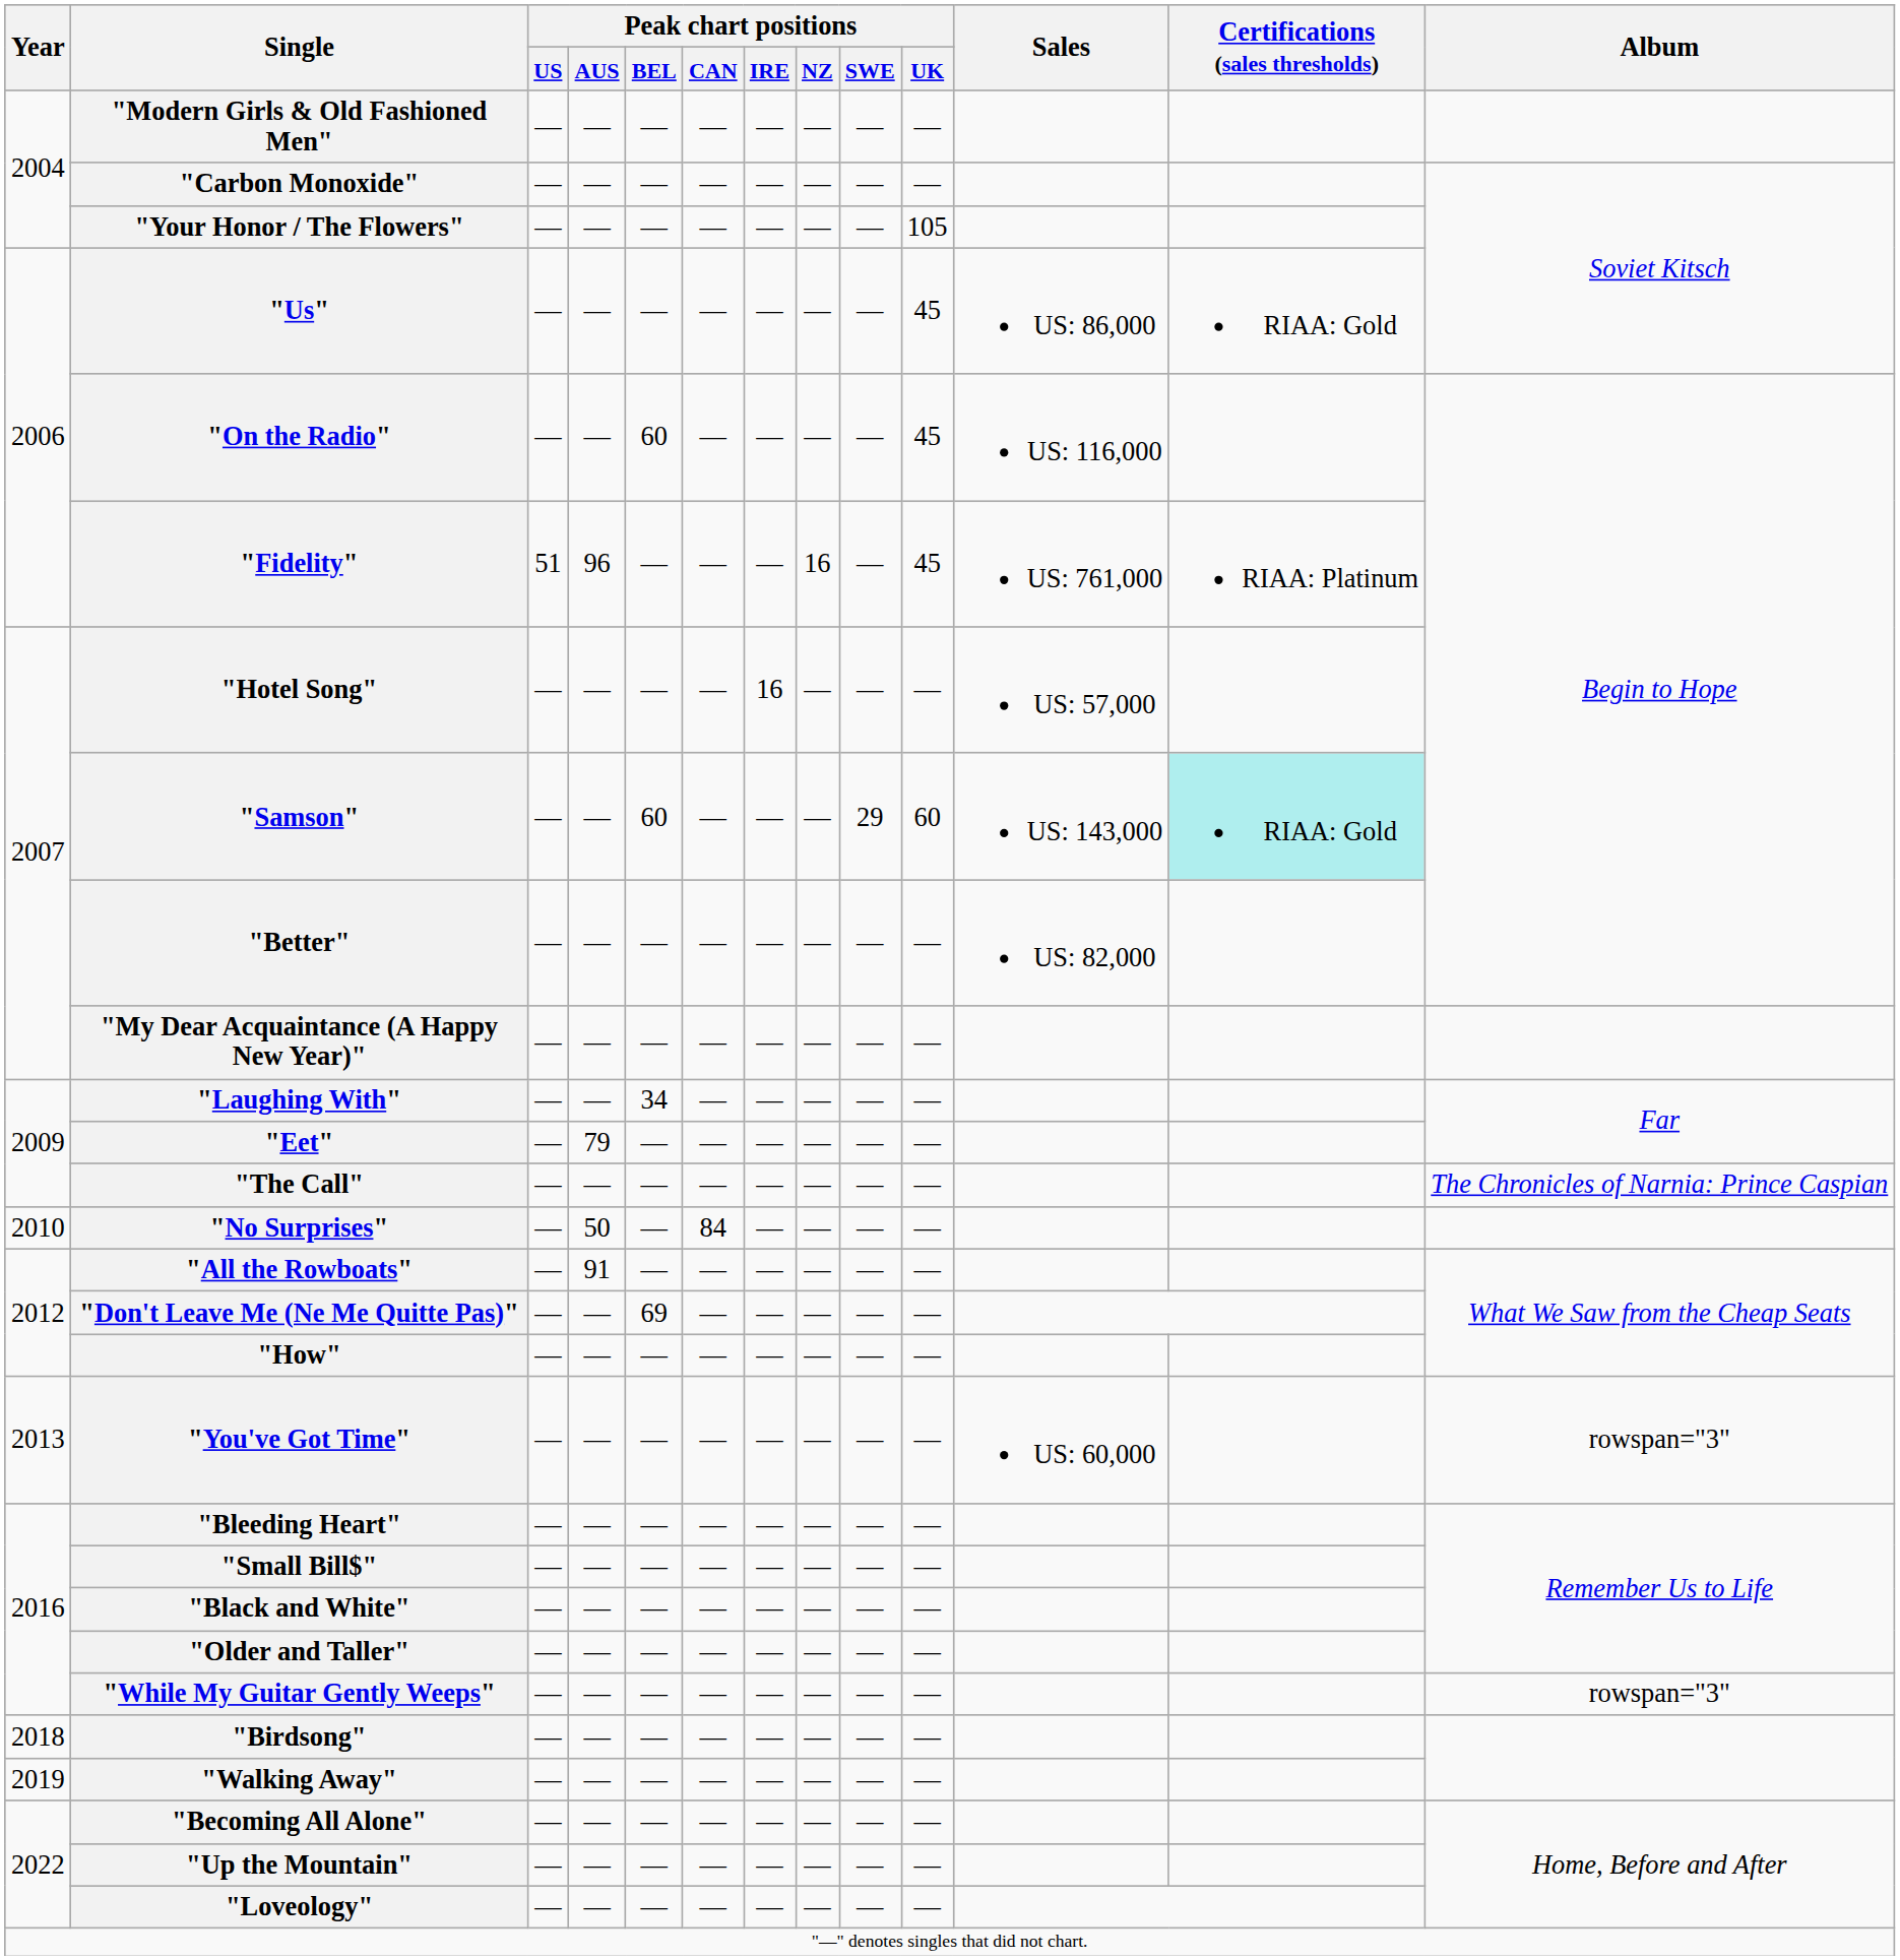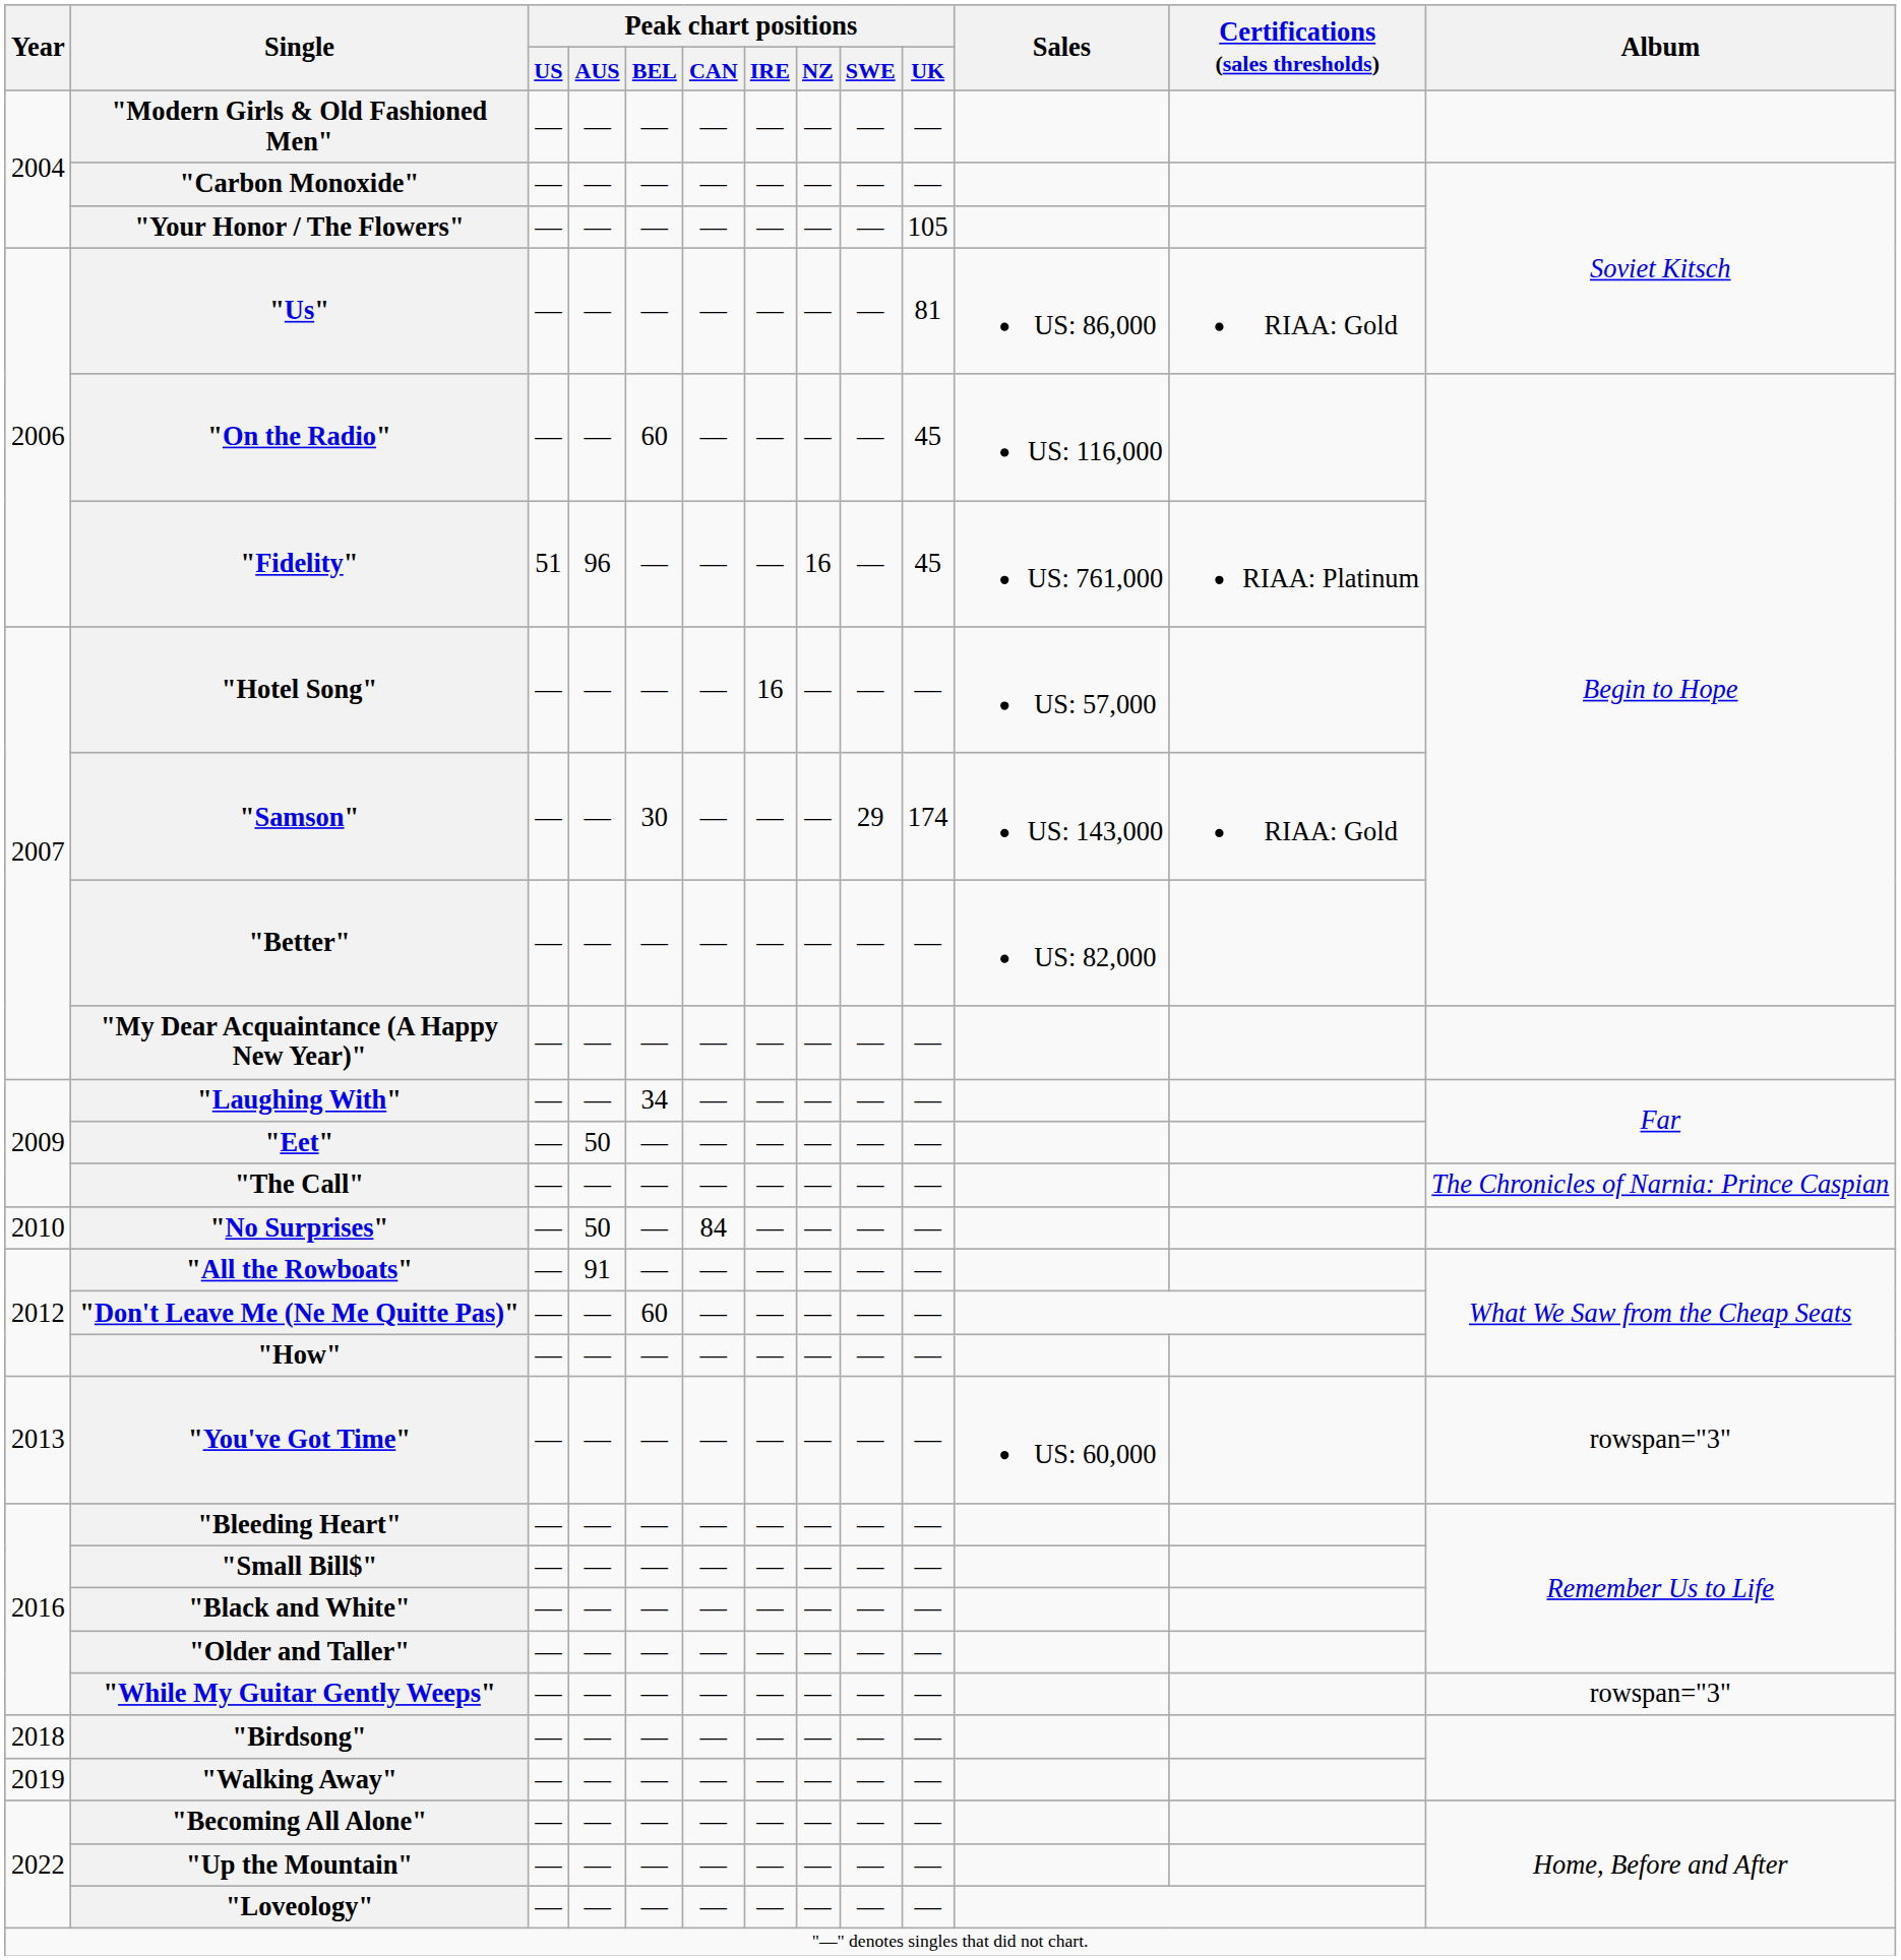"Us" | Peak chart positions / UK: 45 -> 81
"Samson" | Peak chart positions / BEL: 60 -> 30
"Samson" | Peak chart positions / UK: 60 -> 174
"Samson" | Certifications (sales thresholds): paleturquoise background -> no background
"Eet" | Peak chart positions / AUS: 79 -> 50
"Don't Leave Me (Ne Me Quitte Pas)" | Peak chart positions / BEL: 69 -> 60
